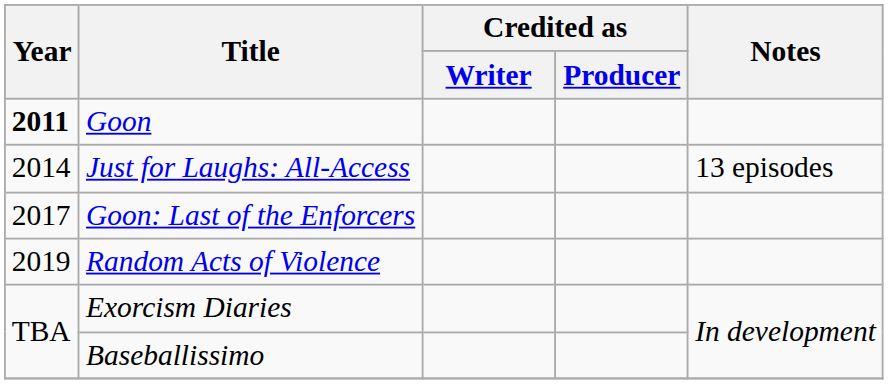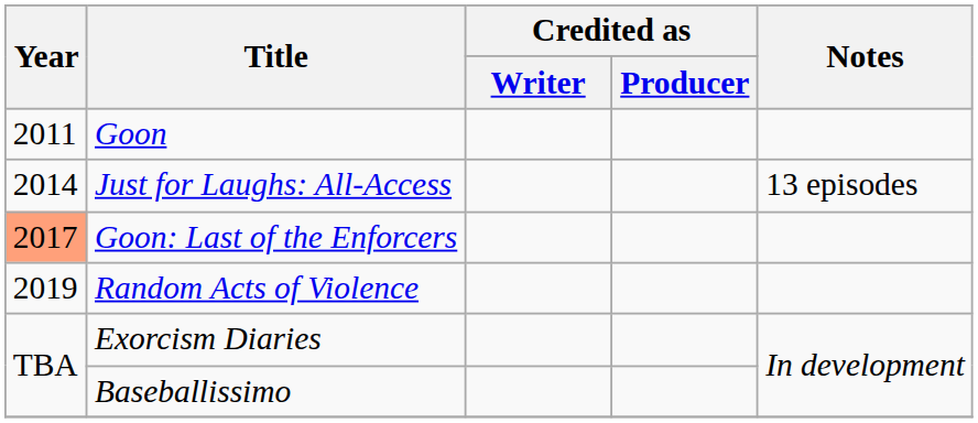Goon | Year: bold -> normal
Goon: Last of the Enforcers | Year: no background -> lightsalmon background
